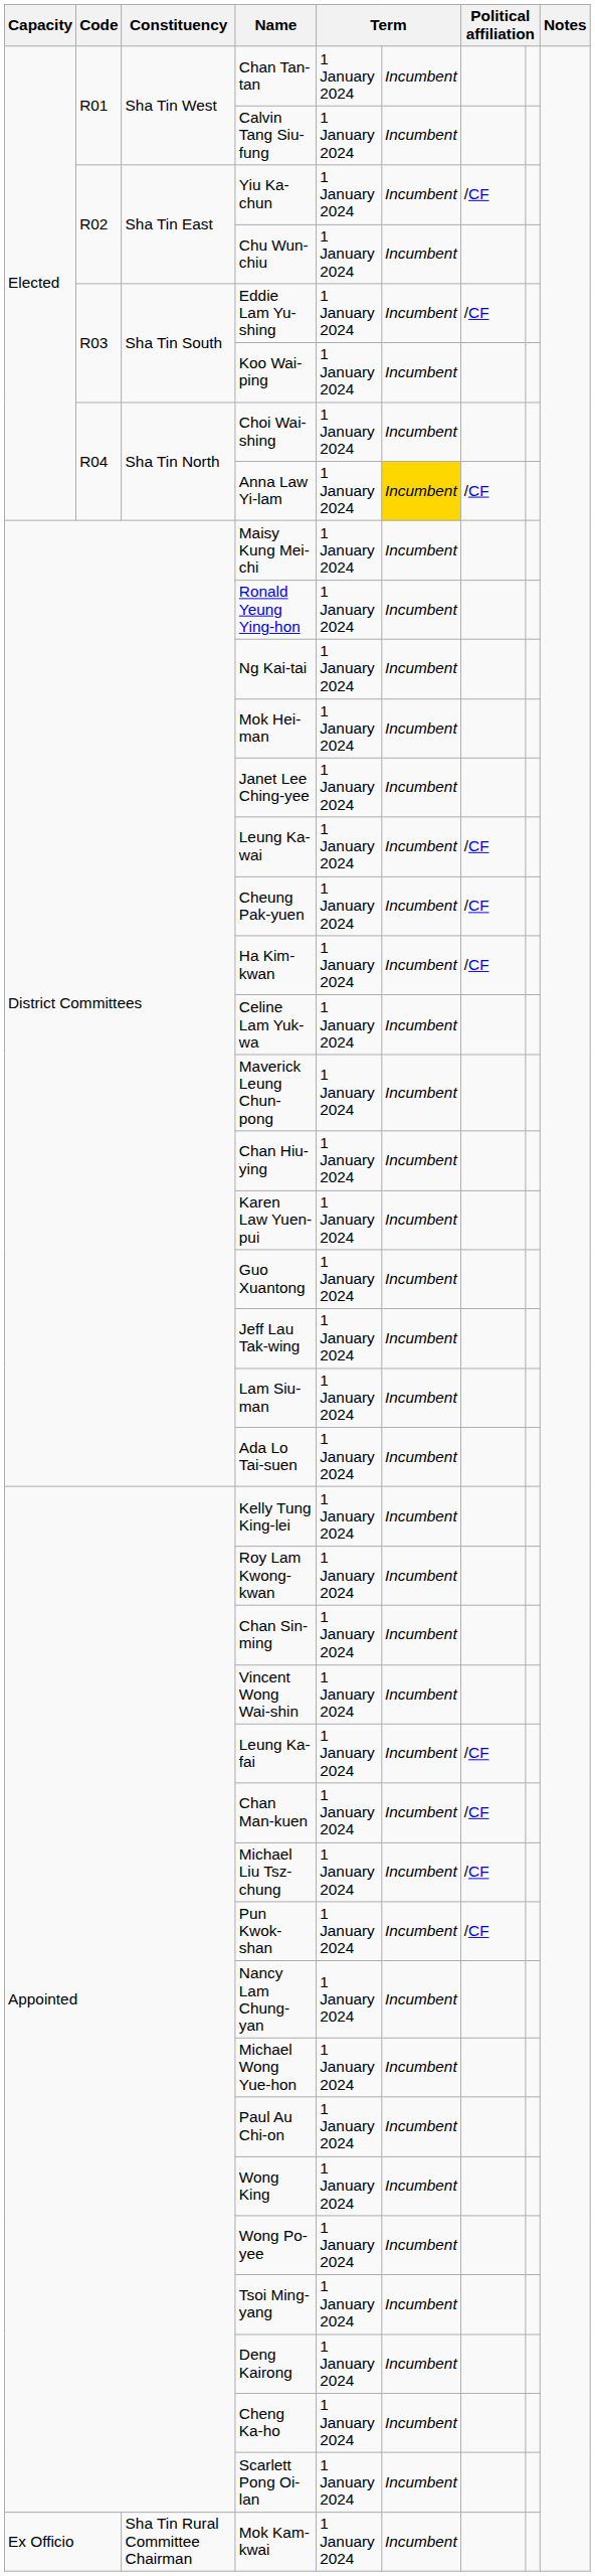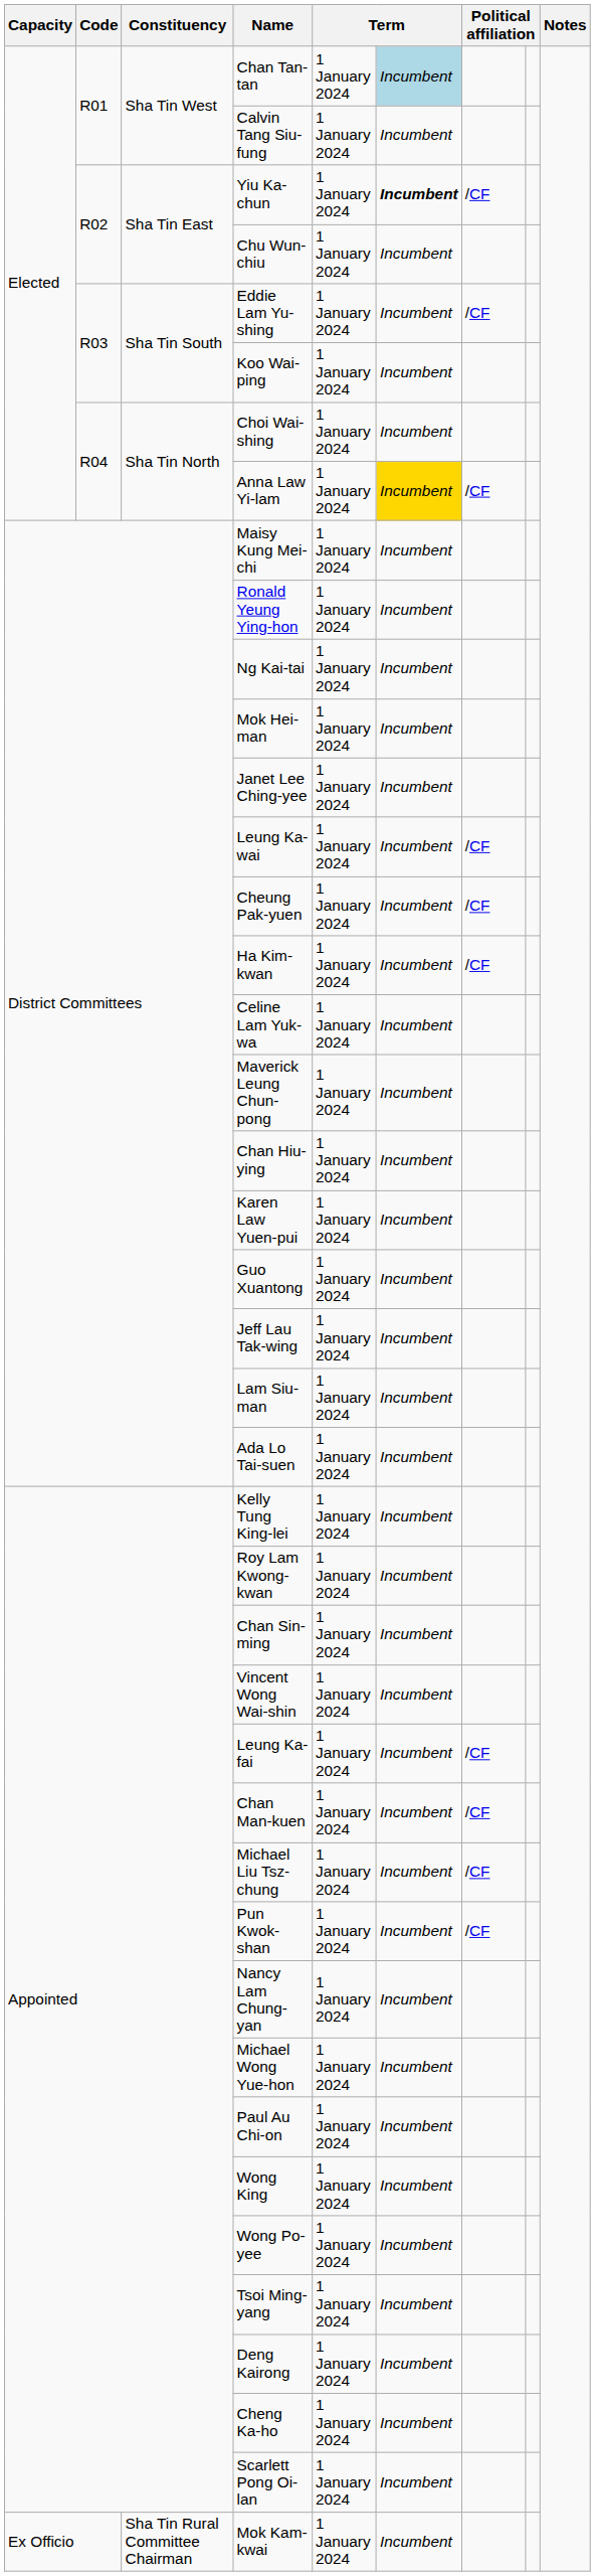Chan Tan-tan | column 6: no background -> lightblue background
Yiu Ka-chun | column 6: normal -> bold
